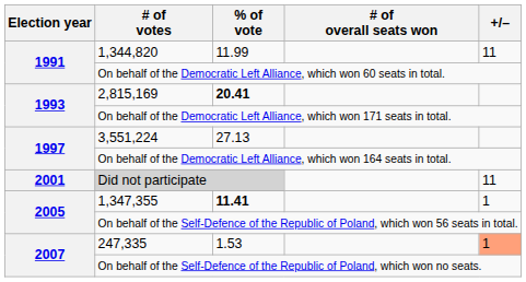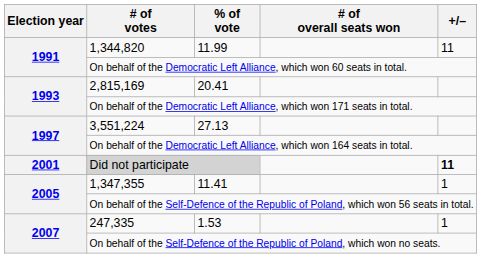2,815,169 | % of vote: bold -> normal
Did not participate | +/–: normal -> bold
1,347,355 | % of vote: bold -> normal
247,335 | +/–: lightsalmon background -> no background
